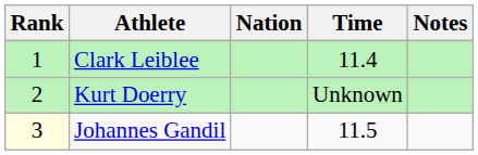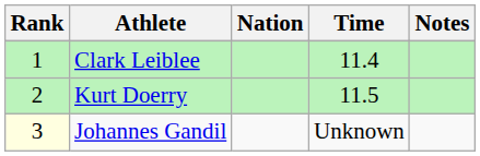Kurt Doerry | Time: Unknown -> 11.5
Johannes Gandil | Time: 11.5 -> Unknown
